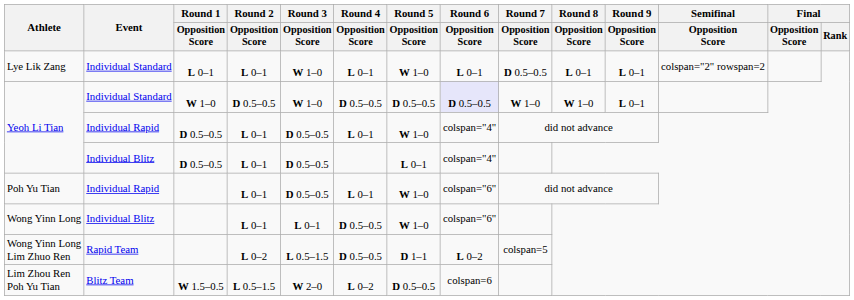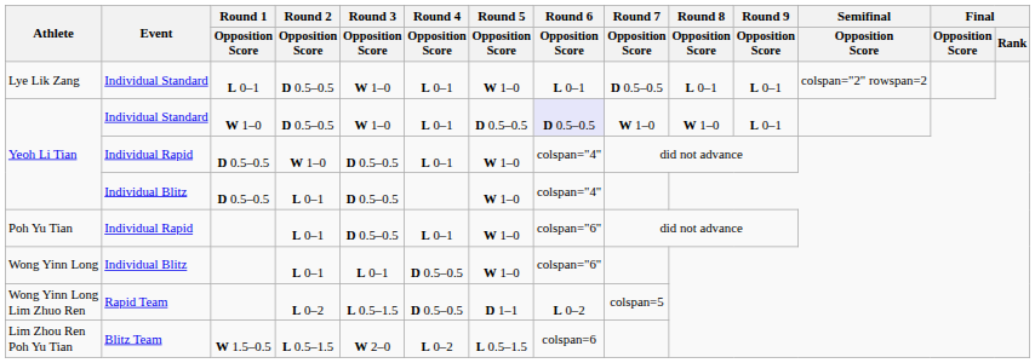Lye Lik Zang | Round 2 / Opposition Score: L 0–1 -> D 0.5–0.5
Yeoh Li Tian / Individual Standard | Round 4 / Opposition Score: D 0.5–0.5 -> L 0–1
Yeoh Li Tian / Individual Rapid | Round 2 / Opposition Score: L 0–1 -> W 1–0
Yeoh Li Tian / Individual Blitz | Round 5 / Opposition Score: L 0–1 -> W 1–0
Lim Zhou Ren Poh Yu Tian | Round 5 / Opposition Score: D 0.5–0.5 -> L 0.5–1.5
